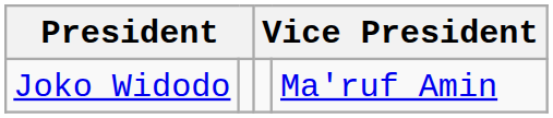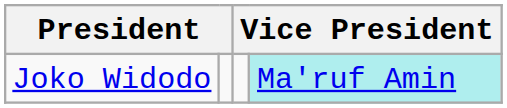Joko Widodo | column 4: no background -> paleturquoise background
